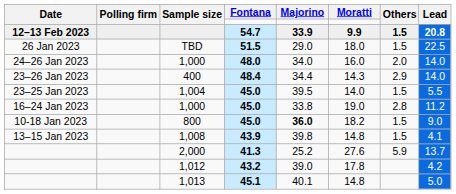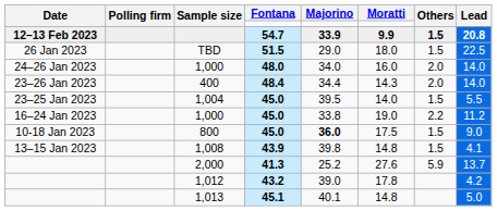400 | Others: 2.9 -> 2.0
16–24 Jan 2023 / 1,000 | Others: 2.8 -> 2.2
800 | Moratti: 18.2 -> 17.5
